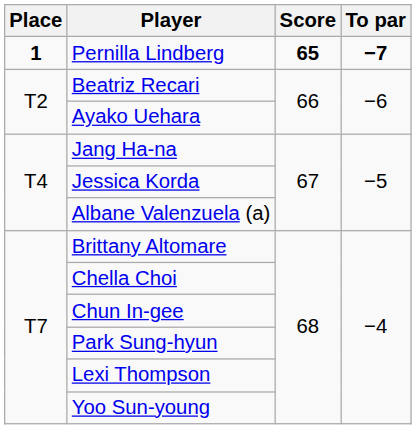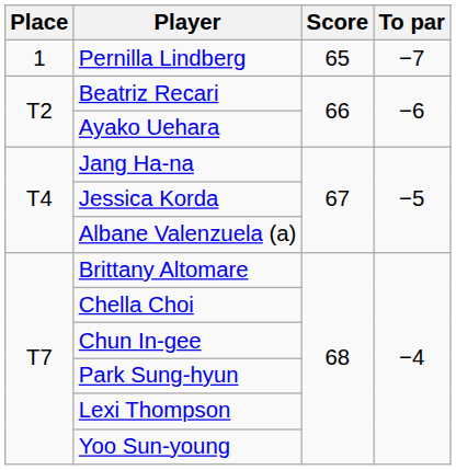Pernilla Lindberg | Place: bold -> normal
Pernilla Lindberg | Score: bold -> normal
Pernilla Lindberg | To par: bold -> normal
